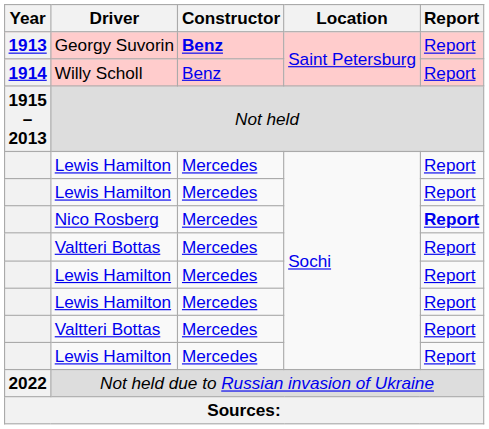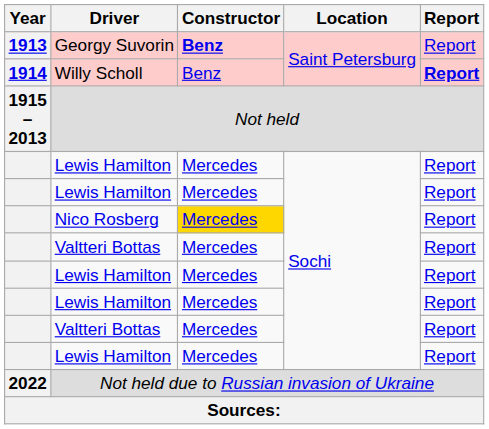Willy Scholl | Report: normal -> bold
Nico Rosberg | Constructor: no background -> gold background
Nico Rosberg | Report: bold -> normal
